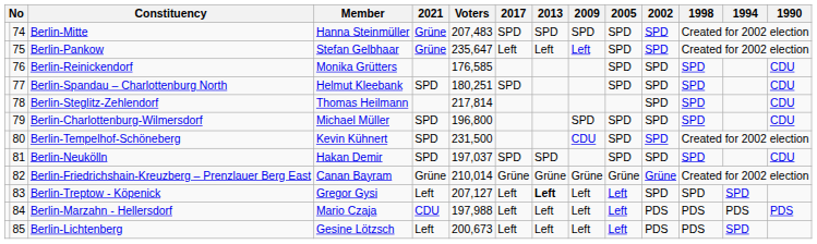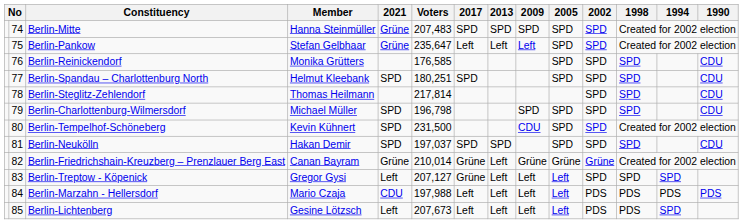Berlin-Charlottenburg-Wilmersdorf | Voters: 196,800 -> 196,798
Berlin-Friedrichshain-Kreuzberg – Prenzlauer Berg East | 2013: Grüne -> Left
Berlin-Treptow - Köpenick | 2017: Left -> Grüne
Berlin-Treptow - Köpenick | 2013: bold -> normal
Berlin-Lichtenberg | Voters: 200,673 -> 207,673
